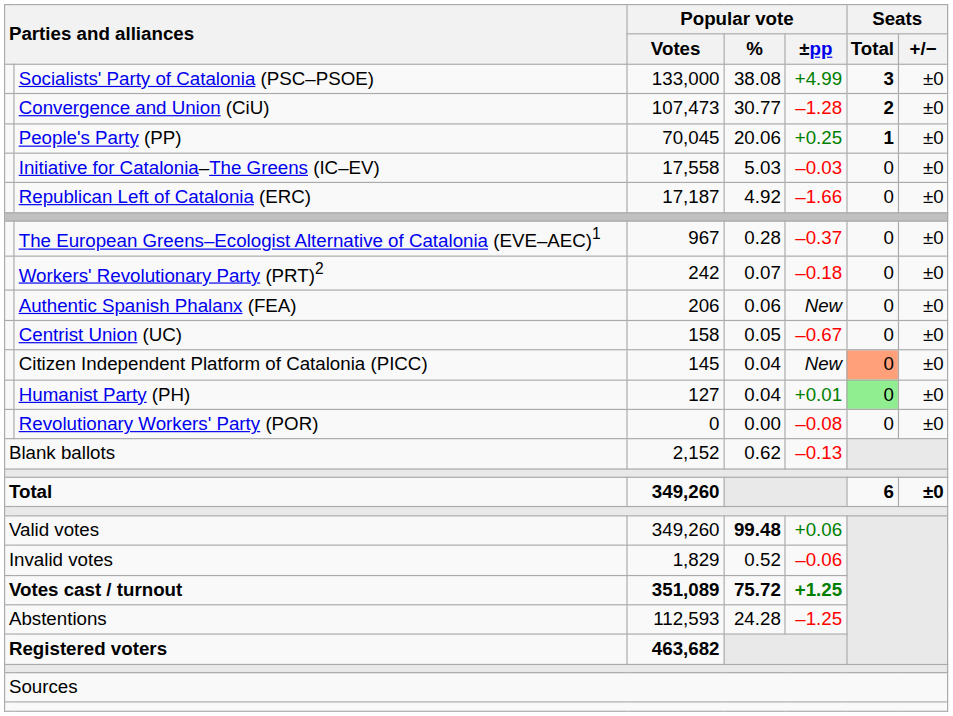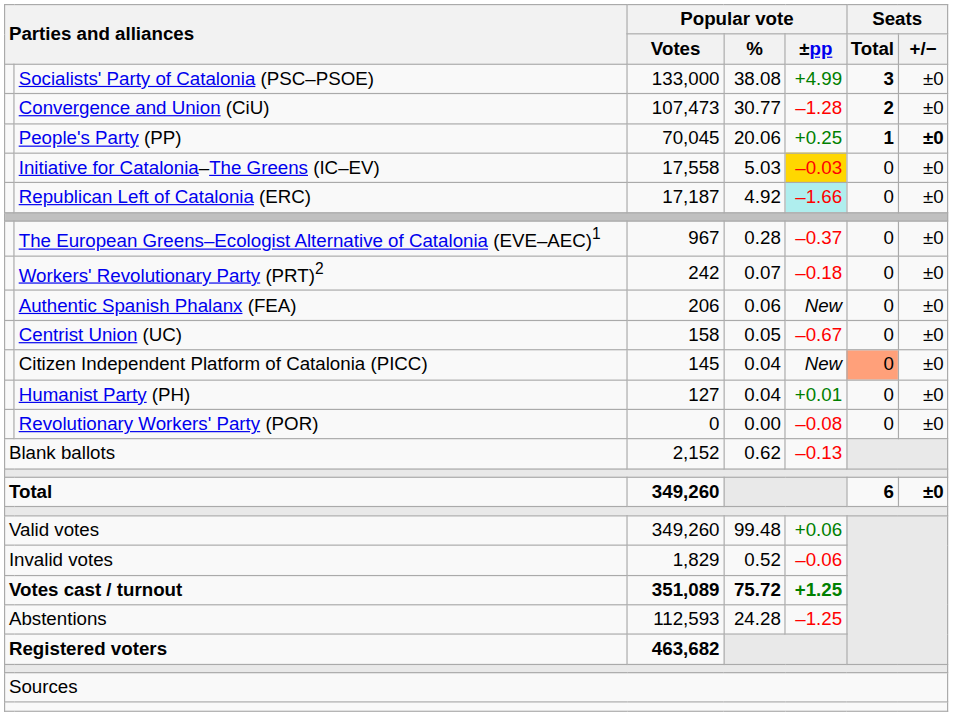People's Party (PP) | Seats / +/−: normal -> bold
Initiative for Catalonia–The Greens (IC–EV) | Popular vote / ±pp: no background -> gold background
Republican Left of Catalonia (ERC) | Popular vote / ±pp: no background -> paleturquoise background
Humanist Party (PH) | Seats / Total: lightgreen background -> no background
Valid votes | Popular vote / %: bold -> normal
